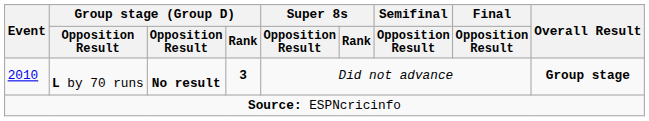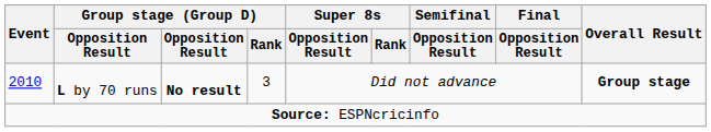2010 | Group stage (Group D) / Rank: bold -> normal
